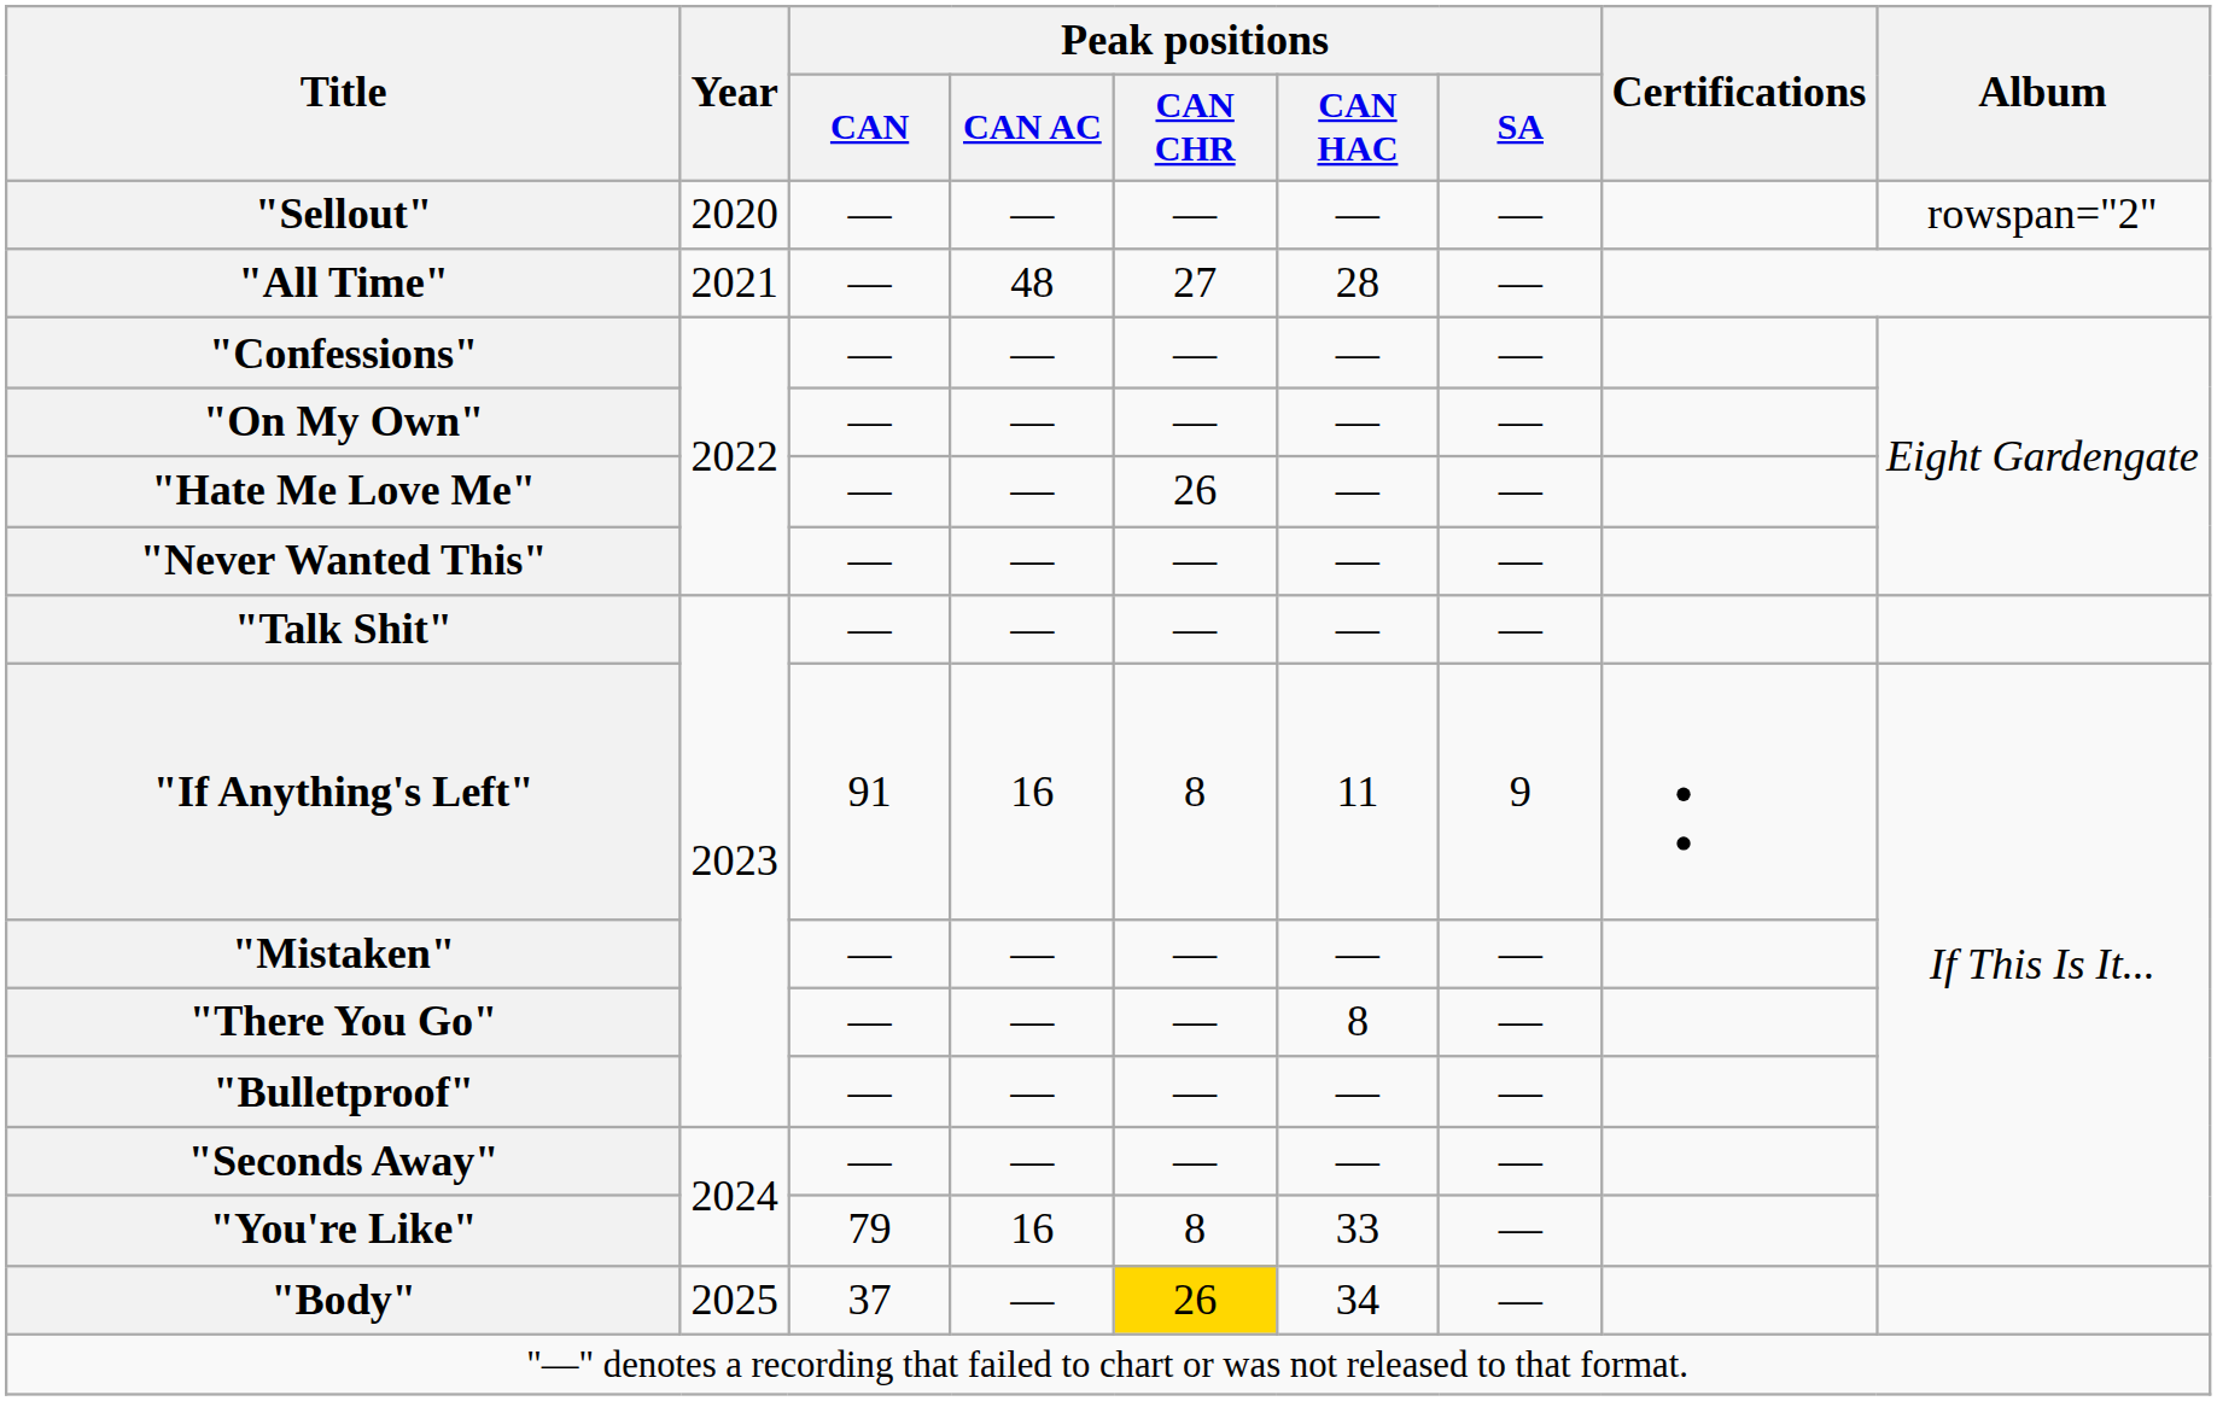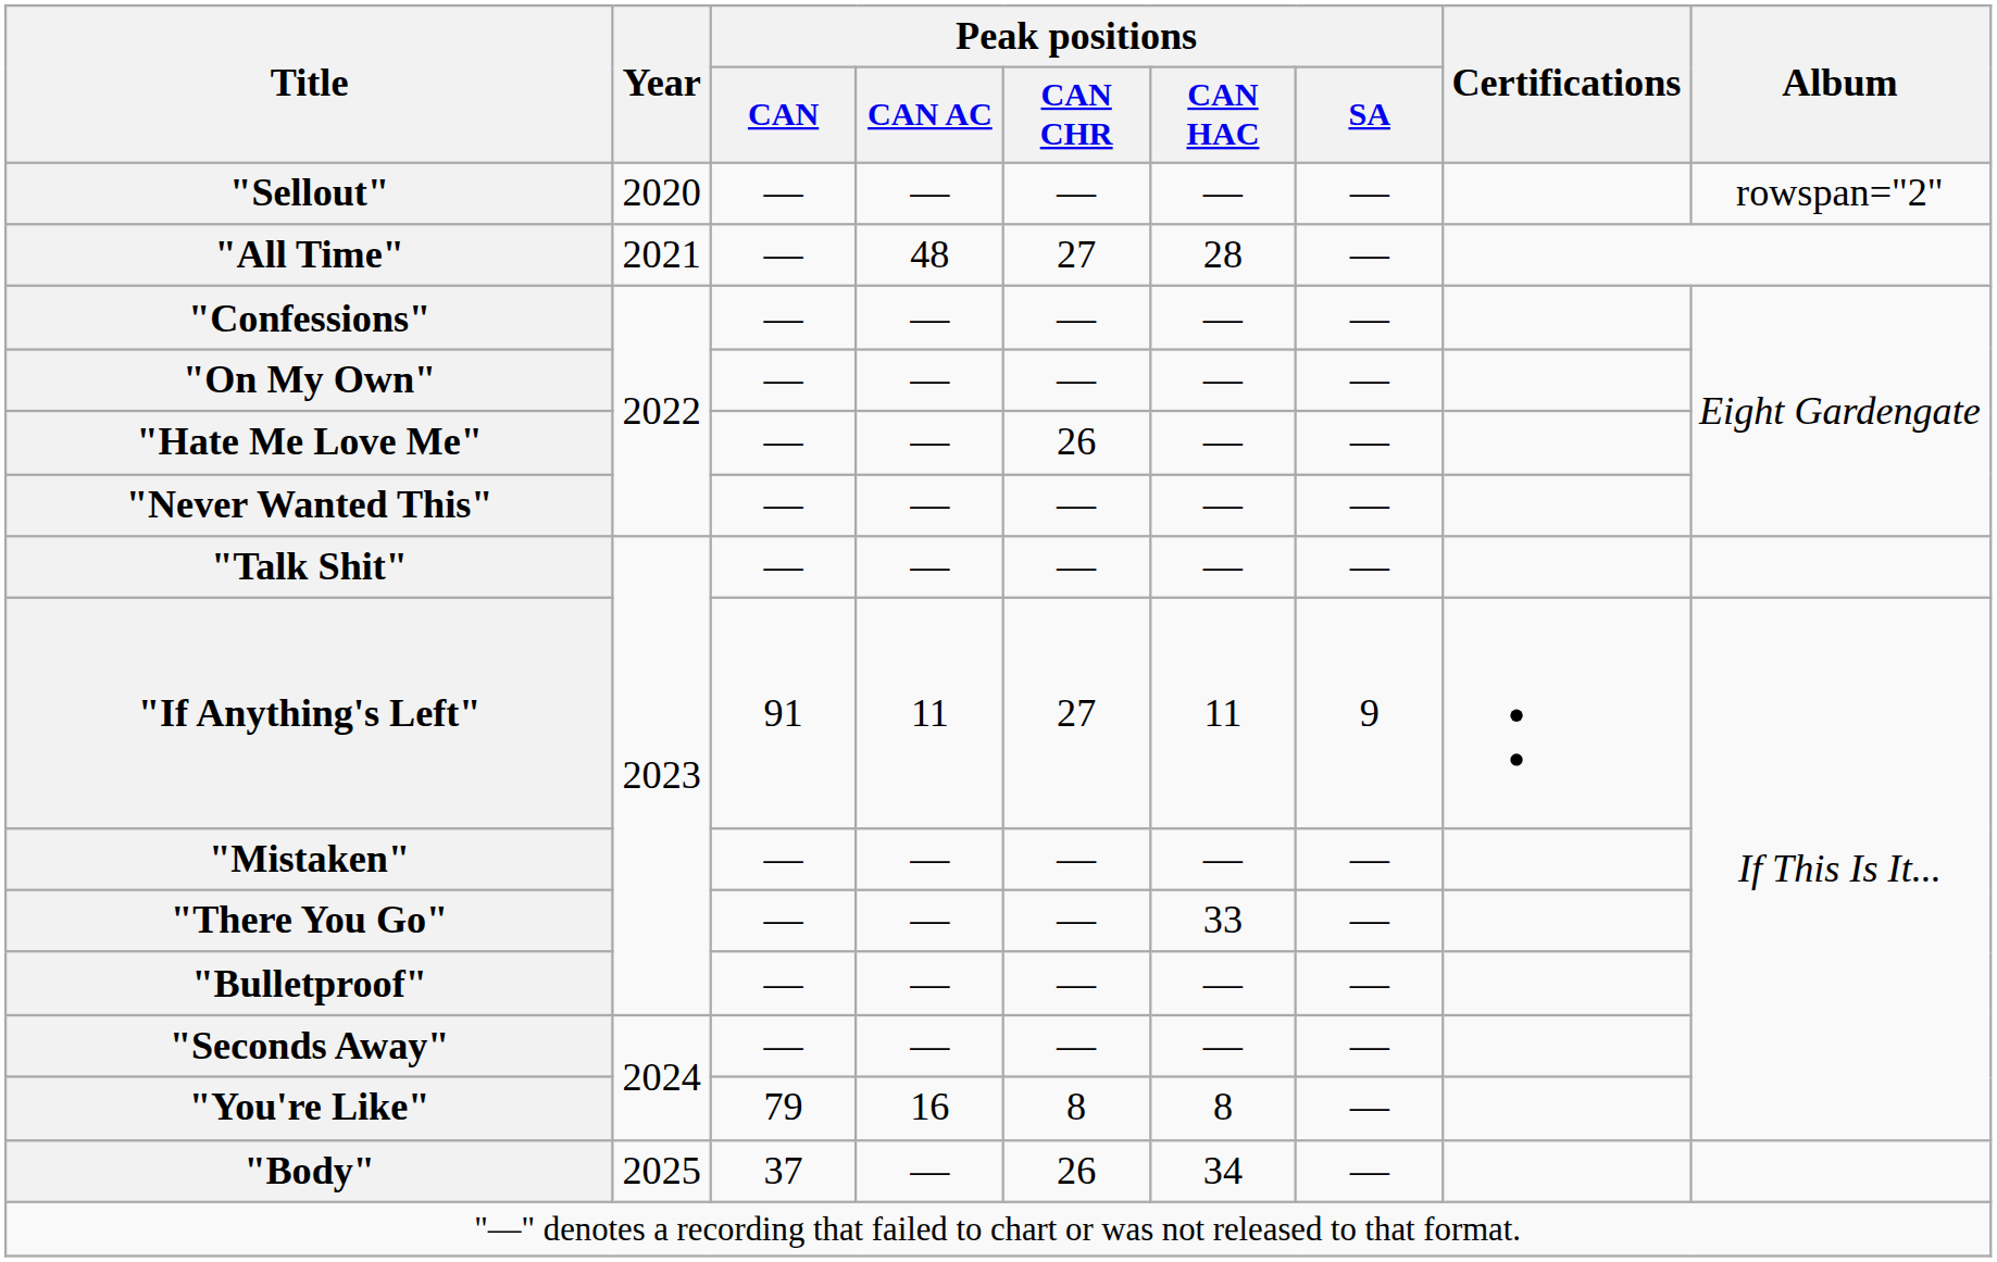"If Anything's Left" | Peak positions / CAN AC: 16 -> 11
"If Anything's Left" | Peak positions / CAN CHR: 8 -> 27
"There You Go" | Peak positions / CAN HAC: 8 -> 33
"You're Like" | Peak positions / CAN HAC: 33 -> 8
"Body" | Peak positions / CAN CHR: gold background -> no background
